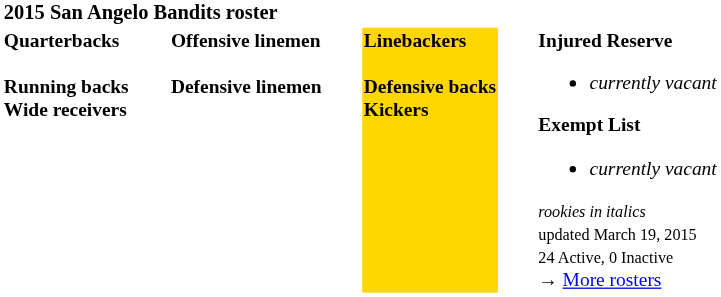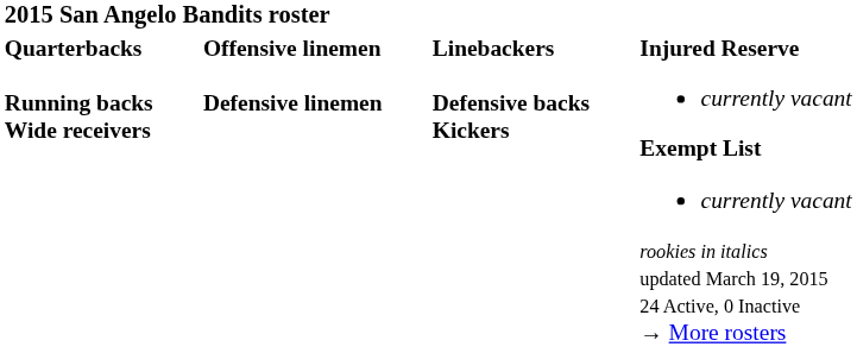Quarterbacks Running backs Wide receivers | column 3: gold background -> no background
